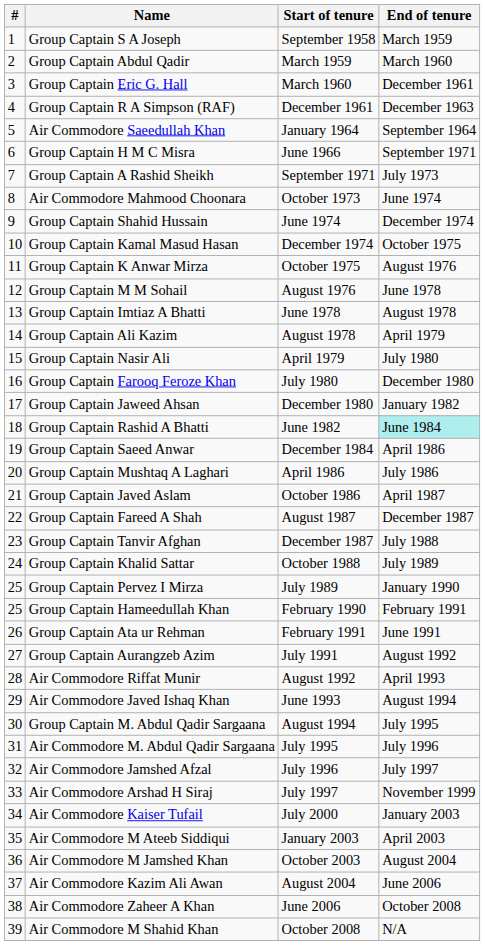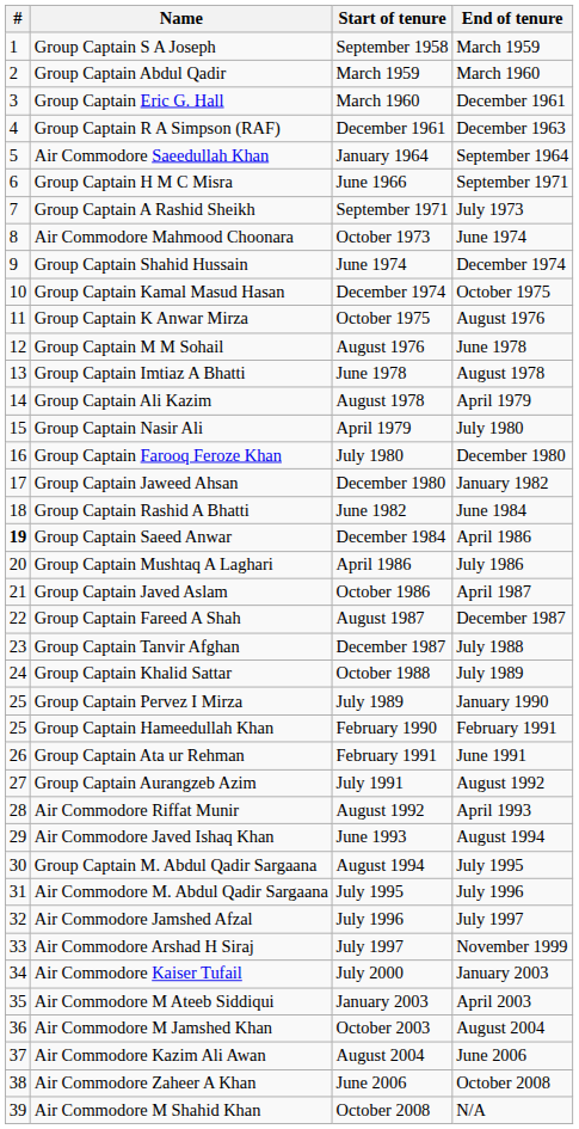Group Captain Rashid A Bhatti | End of tenure: paleturquoise background -> no background
Group Captain Saeed Anwar | #: normal -> bold
